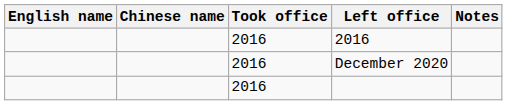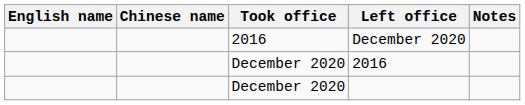row 2 | Left office: 2016 -> December 2020
row 3 | Took office: 2016 -> December 2020
row 3 | Left office: December 2020 -> 2016
row 4 | Took office: 2016 -> December 2020
